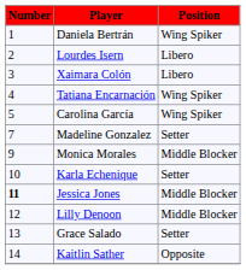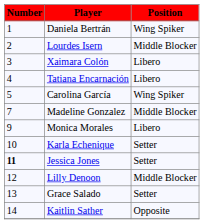Lourdes Isern | Position: Libero -> Middle Blocker
Tatiana Encarnación | Position: Wing Spiker -> Libero
Madeline Gonzalez | Position: Setter -> Middle Blocker
Monica Morales | Position: Middle Blocker -> Libero
Jessica Jones | Position: Middle Blocker -> Setter
